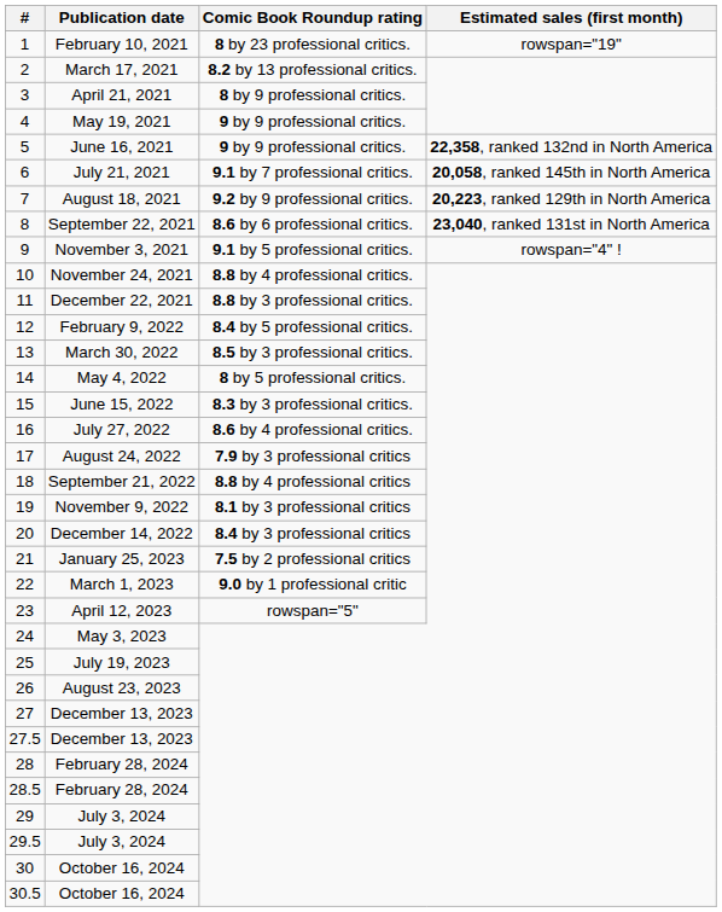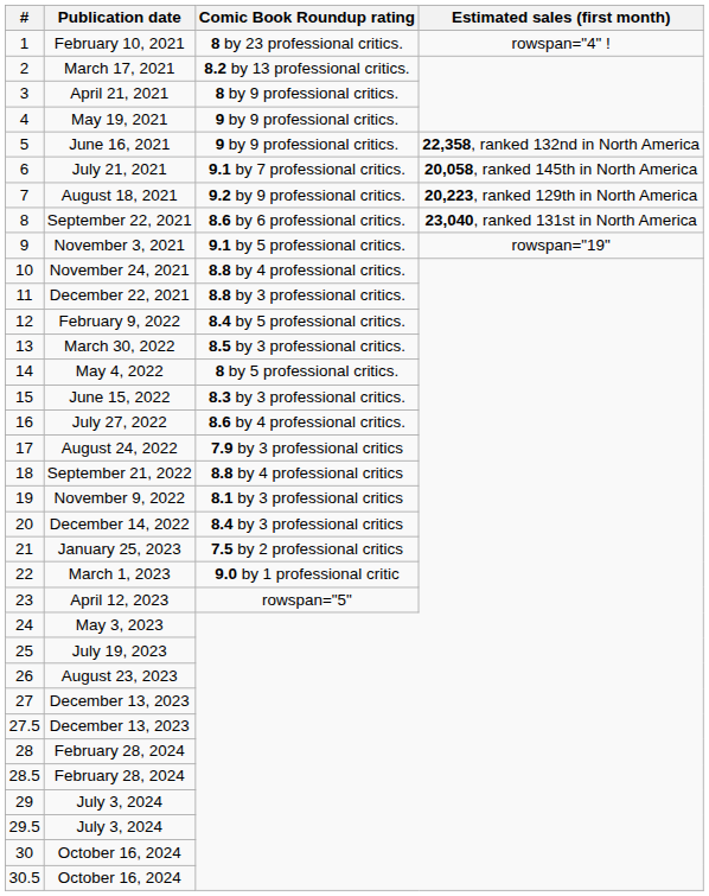1 | Estimated sales (first month): rowspan="19" -> rowspan="4" !
9 | Estimated sales (first month): rowspan="4" ! -> rowspan="19"
